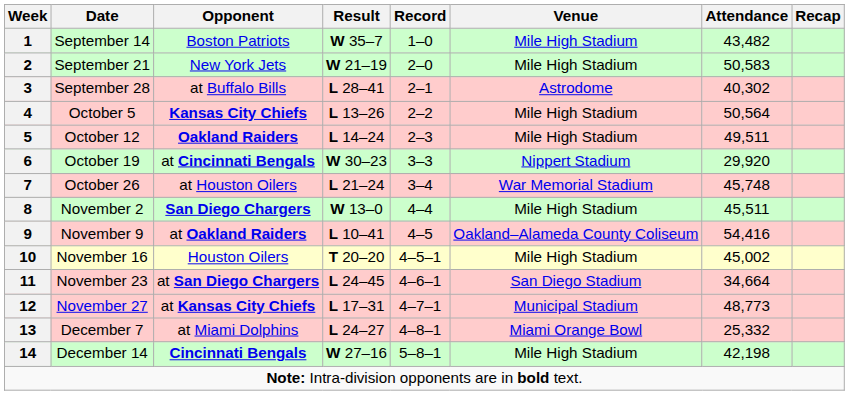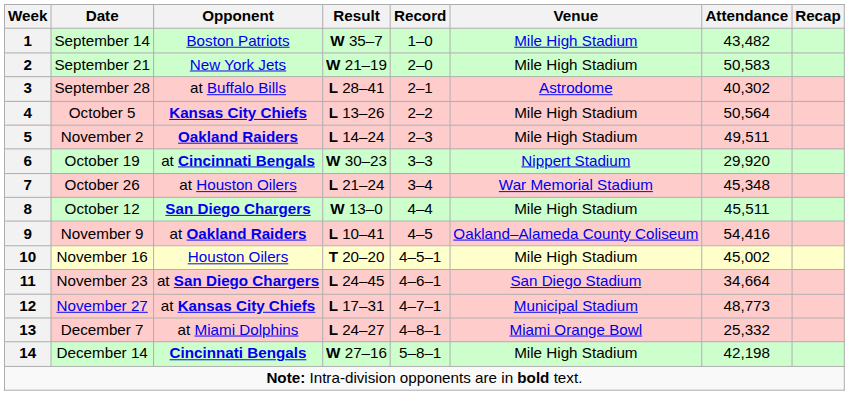5 | Date: October 12 -> November 2
7 | Attendance: 45,748 -> 45,348
8 | Date: November 2 -> October 12
